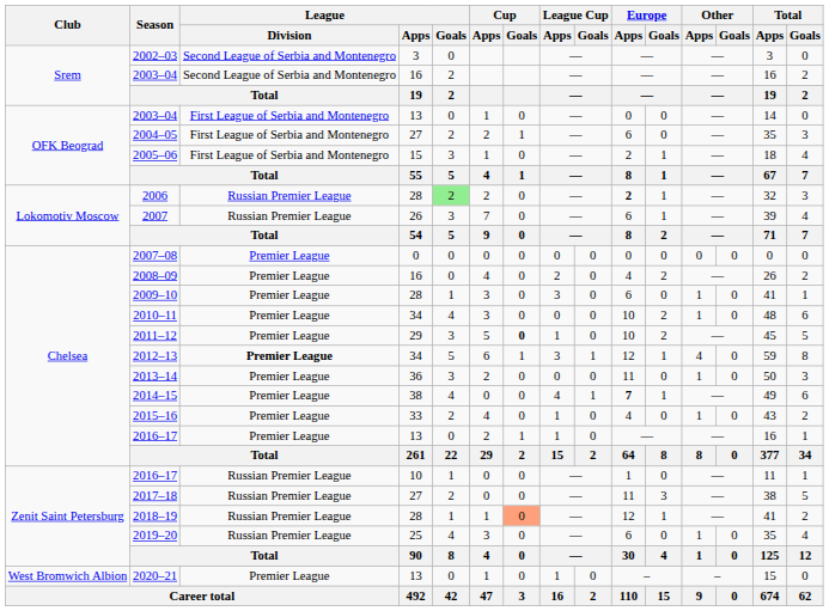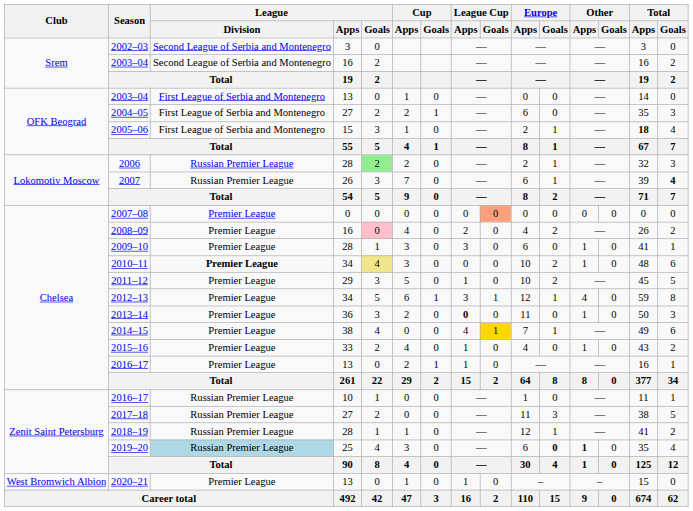2005–06 | Total / Apps: normal -> bold
2006 | Europe / Apps: bold -> normal
2007 | Total / Goals: normal -> bold
2007–08 | League Cup / Goals: no background -> lightsalmon background
2008–09 | League / Goals: no background -> pink background
2010–11 | League / Division: normal -> bold
2010–11 | League / Goals: no background -> khaki background
2011–12 | Cup / Goals: bold -> normal
2012–13 | League / Division: bold -> normal
2013–14 | League Cup / Apps: normal -> bold
2014–15 | League Cup / Goals: no background -> gold background
2014–15 | Europe / Apps: bold -> normal
2018–19 | Cup / Goals: lightsalmon background -> no background
2019–20 | League / Division: no background -> lightblue background
2019–20 | Europe / Goals: normal -> bold
2019–20 | Other / Apps: normal -> bold
